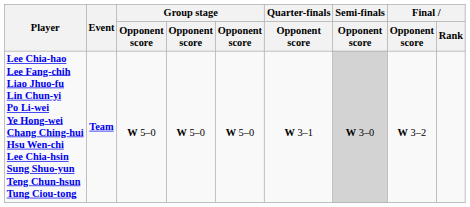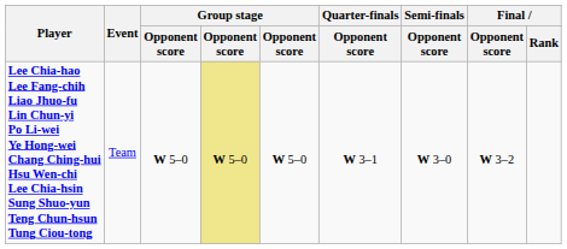row 3 | Event: bold -> normal
row 3 | column 4: no background -> khaki background
row 3 | Semi-finals / Opponent score: lightgrey background -> no background
